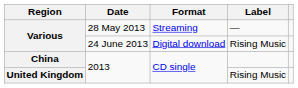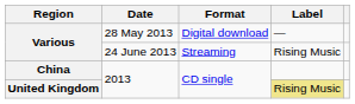Various / 28 May 2013 | Format: Streaming -> Digital download
Various / 24 June 2013 | Format: Digital download -> Streaming
United Kingdom | Label: no background -> khaki background
